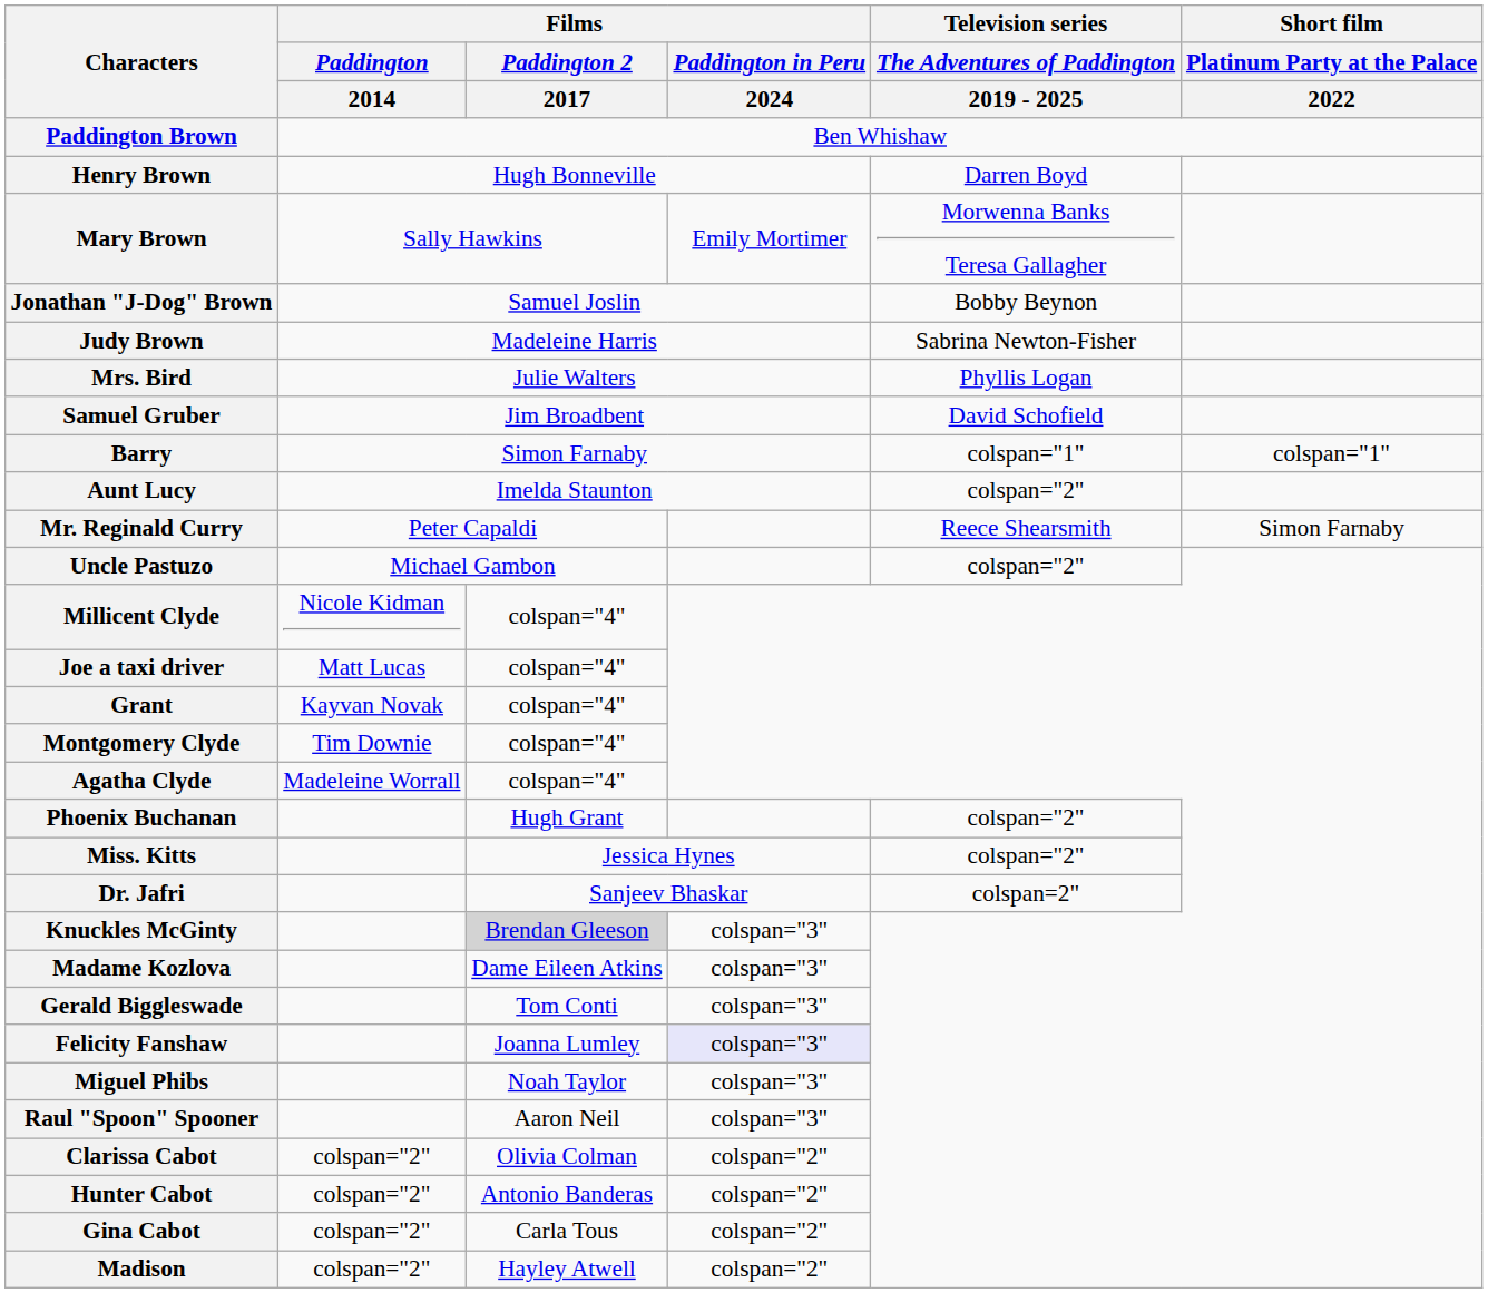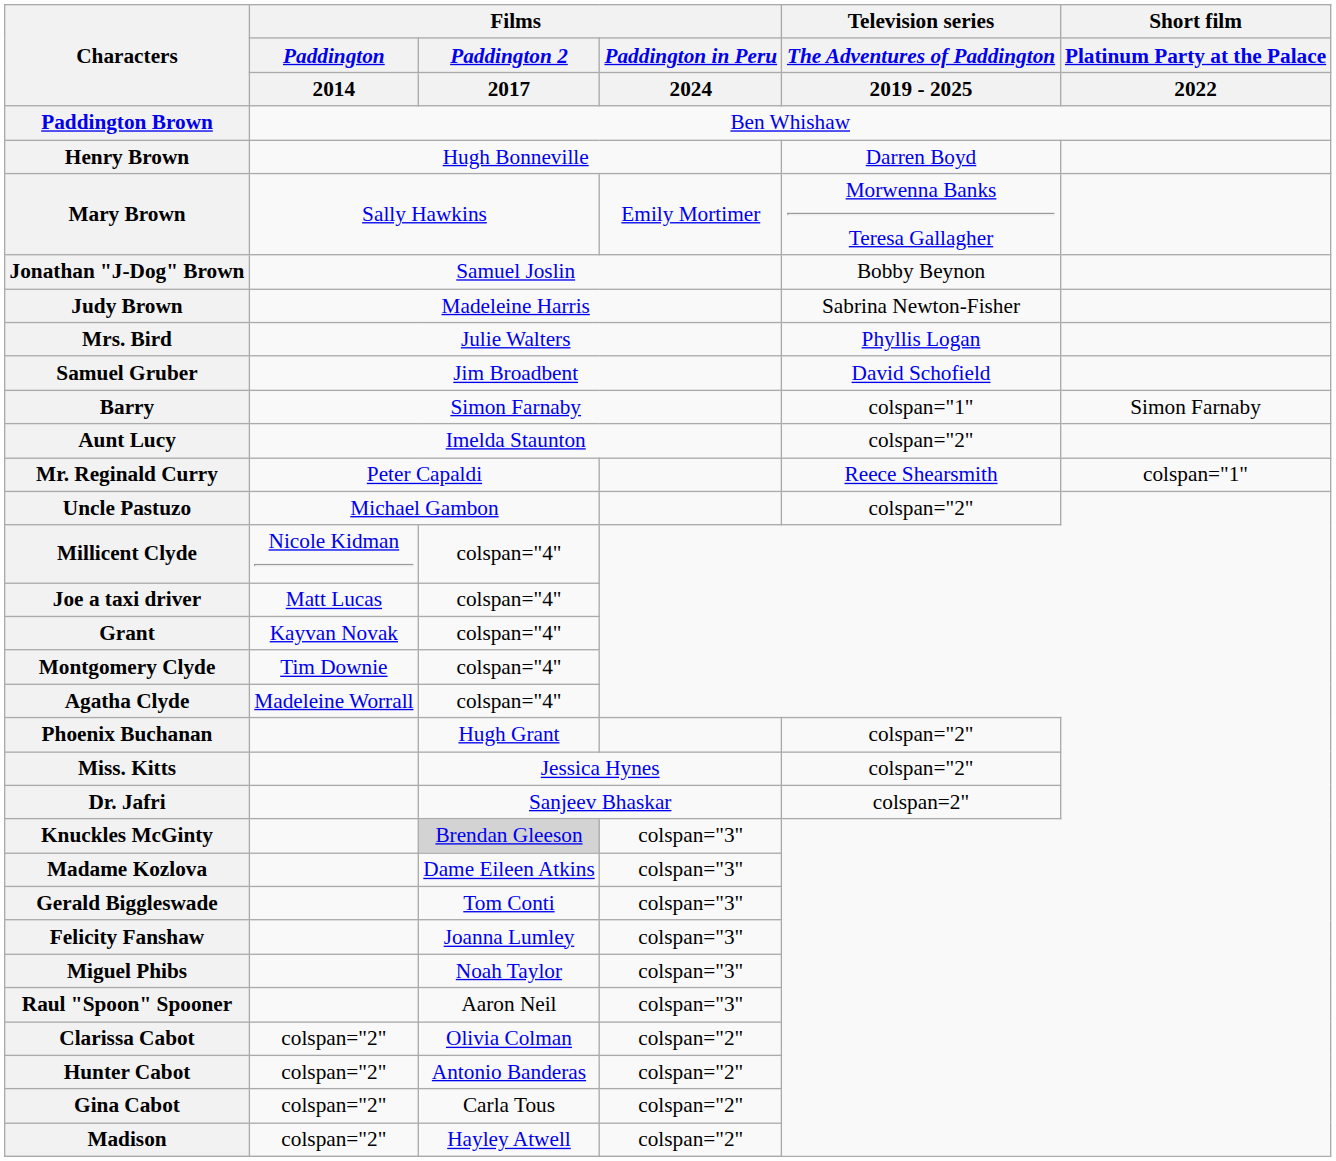Barry | Short film / Platinum Party at the Palace / 2022: colspan="1" -> Simon Farnaby
Mr. Reginald Curry | Short film / Platinum Party at the Palace / 2022: Simon Farnaby -> colspan="1"
Felicity Fanshaw | Films / Paddington in Peru / 2024: lavender background -> no background
